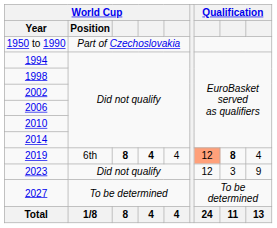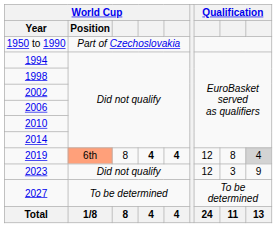2019 | World Cup / Position: no background -> lightsalmon background
2019 | column 3: bold -> normal
2019 | column 5: normal -> bold
2019 | column 7: lightsalmon background -> no background
2019 | column 8: bold -> normal
2019 | column 9: no background -> lightgrey background
